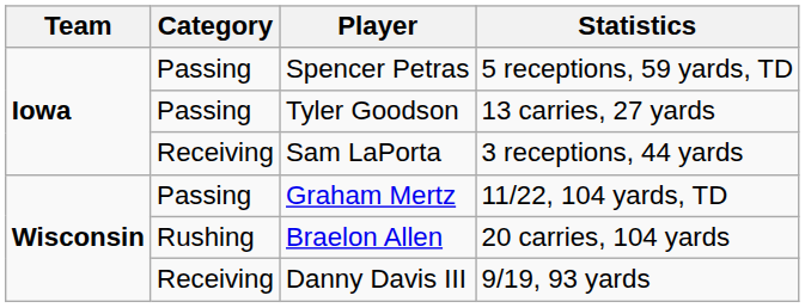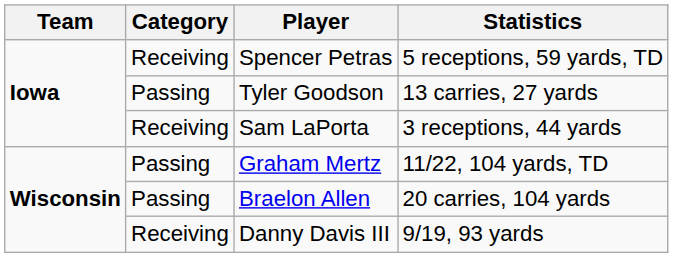Spencer Petras | Category: Passing -> Receiving
Braelon Allen | Category: Rushing -> Passing
